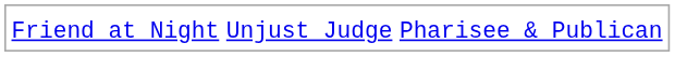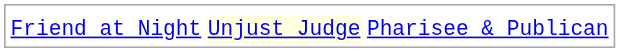Friend at Night | column 2: no background -> lightyellow background
